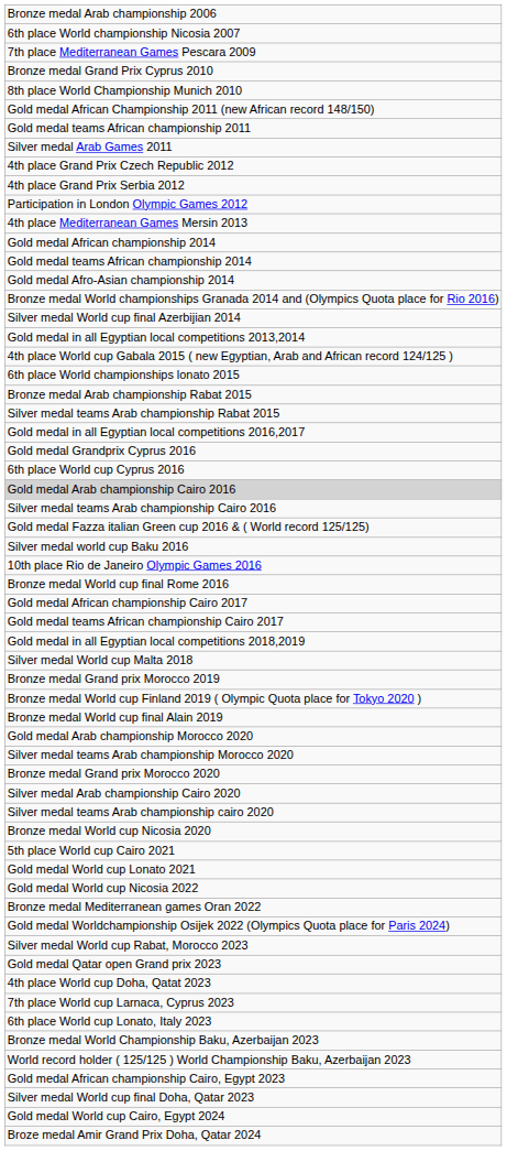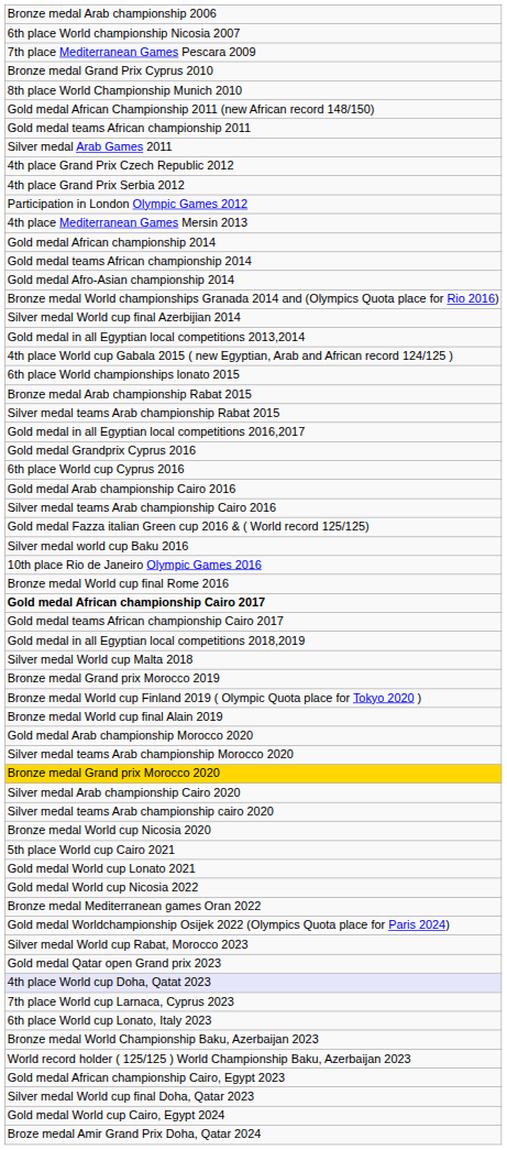row 26 | column 1: lightgrey background -> no background
row 32 | column 1: normal -> bold
row 41 | column 1: no background -> gold background
row 52 | column 1: no background -> lavender background
